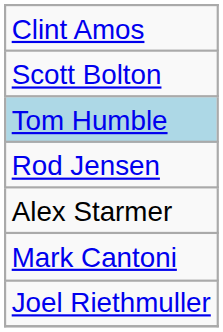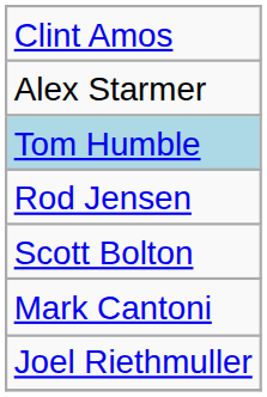row 2 | column 1: Scott Bolton -> Alex Starmer
row 5 | column 1: Alex Starmer -> Scott Bolton
